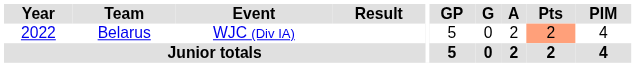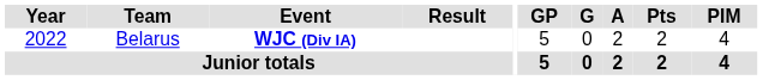Belarus | Event: normal -> bold
Belarus | Pts: lightsalmon background -> no background
